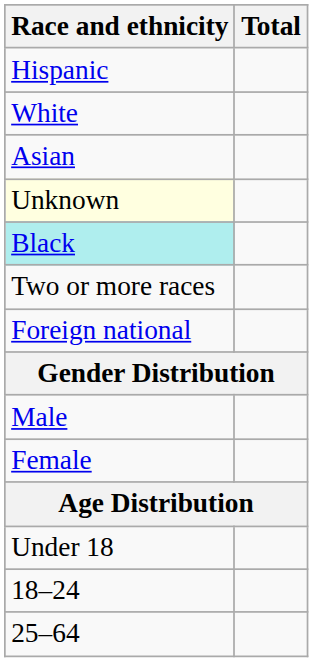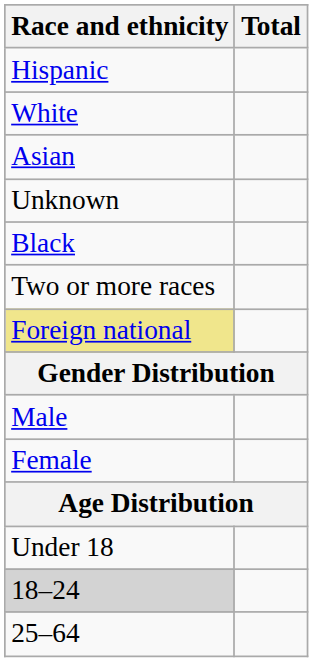Unknown | Race and ethnicity: lightyellow background -> no background
Black | Race and ethnicity: paleturquoise background -> no background
Foreign national | Race and ethnicity: no background -> khaki background
18–24 | Race and ethnicity: no background -> lightgrey background
